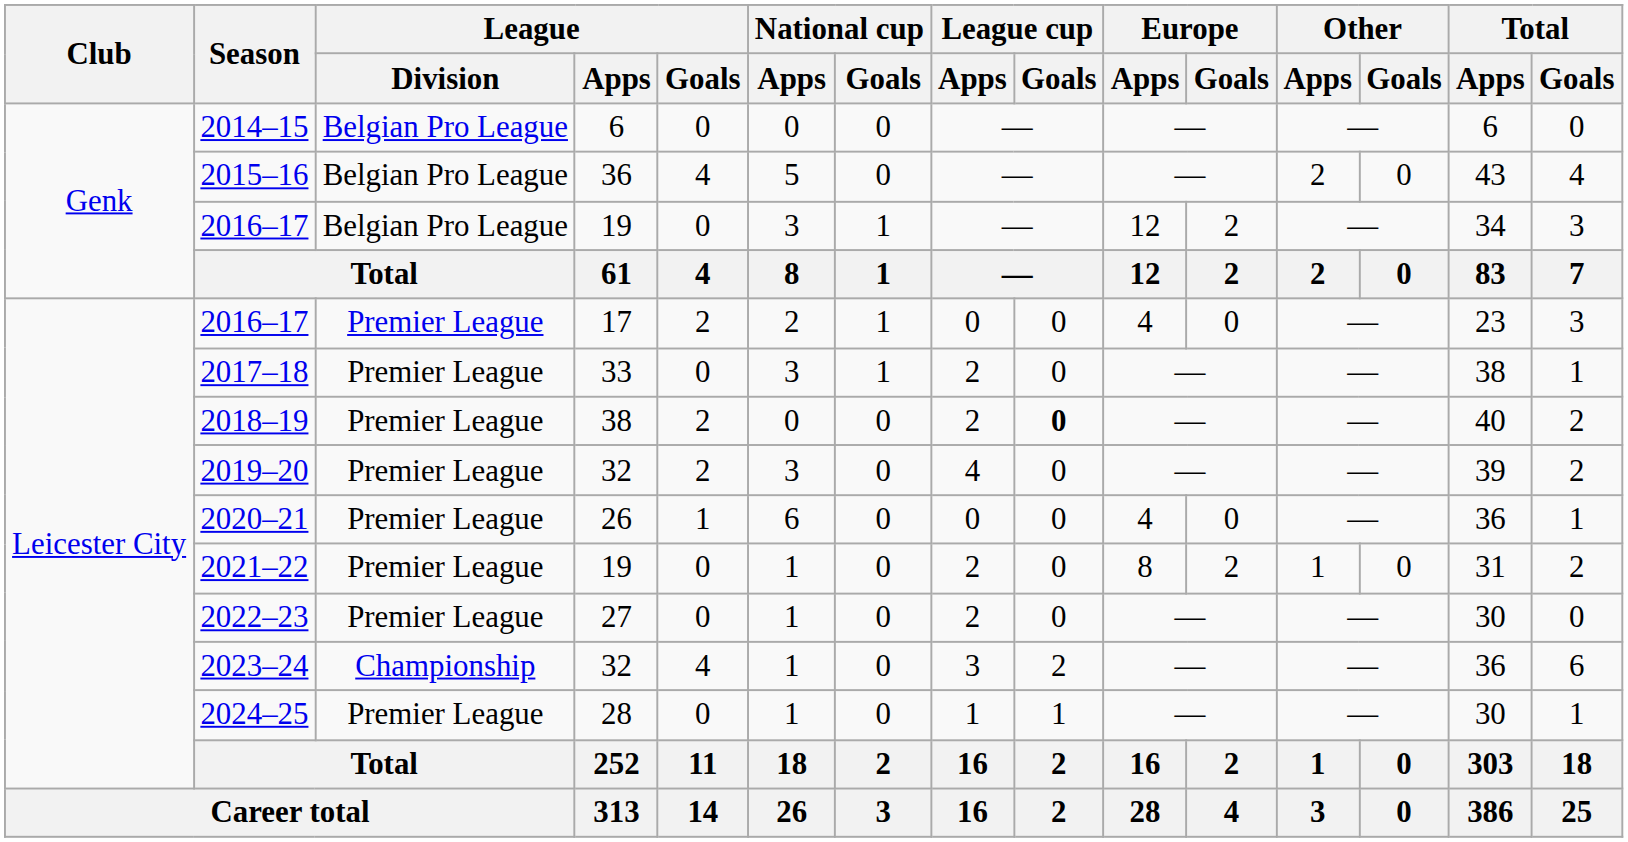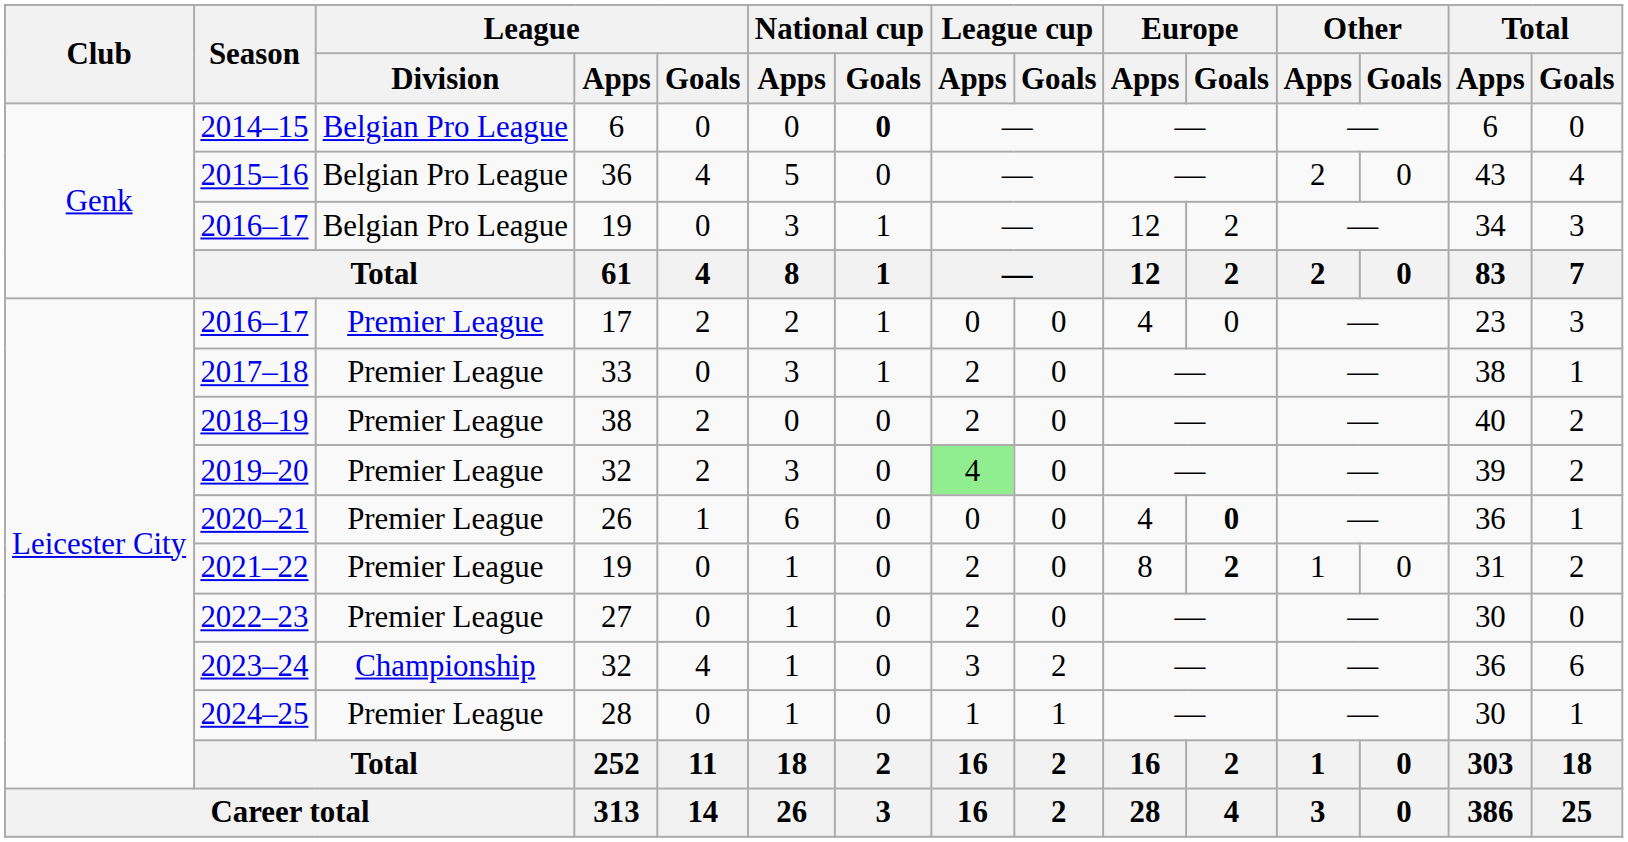2014–15 | National cup / Goals: normal -> bold
2018–19 | League cup / Goals: bold -> normal
2019–20 | League cup / Apps: no background -> lightgreen background
2020–21 | Europe / Goals: normal -> bold
2021–22 | Europe / Goals: normal -> bold
